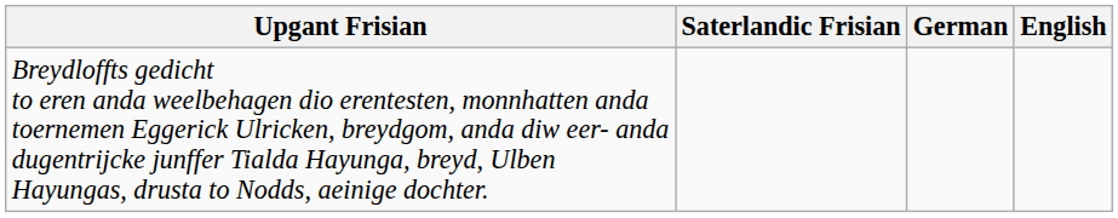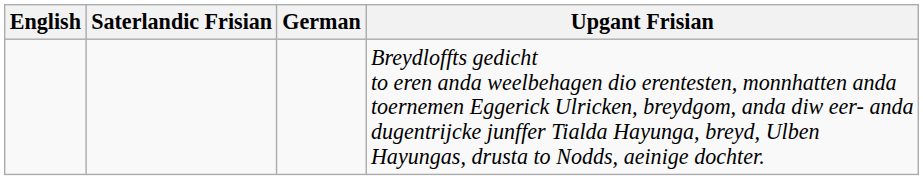columns swapped: Upgant Frisian <-> English
